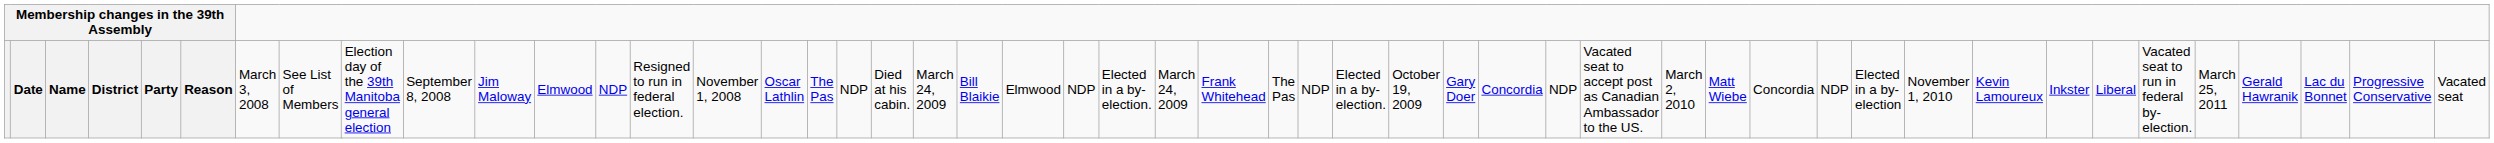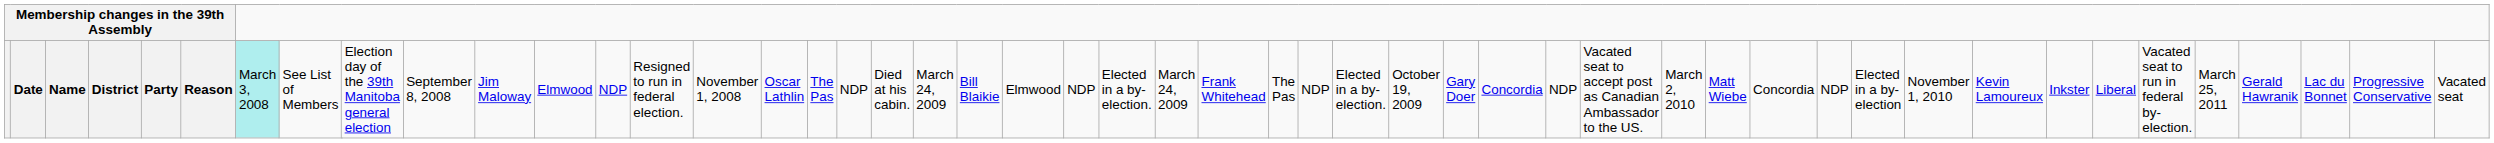Date | column 7: no background -> paleturquoise background
